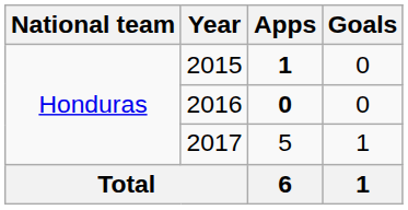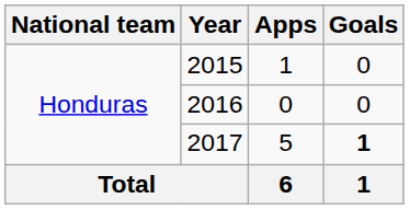2015 | Apps: bold -> normal
2016 | Apps: bold -> normal
2017 | Goals: normal -> bold
